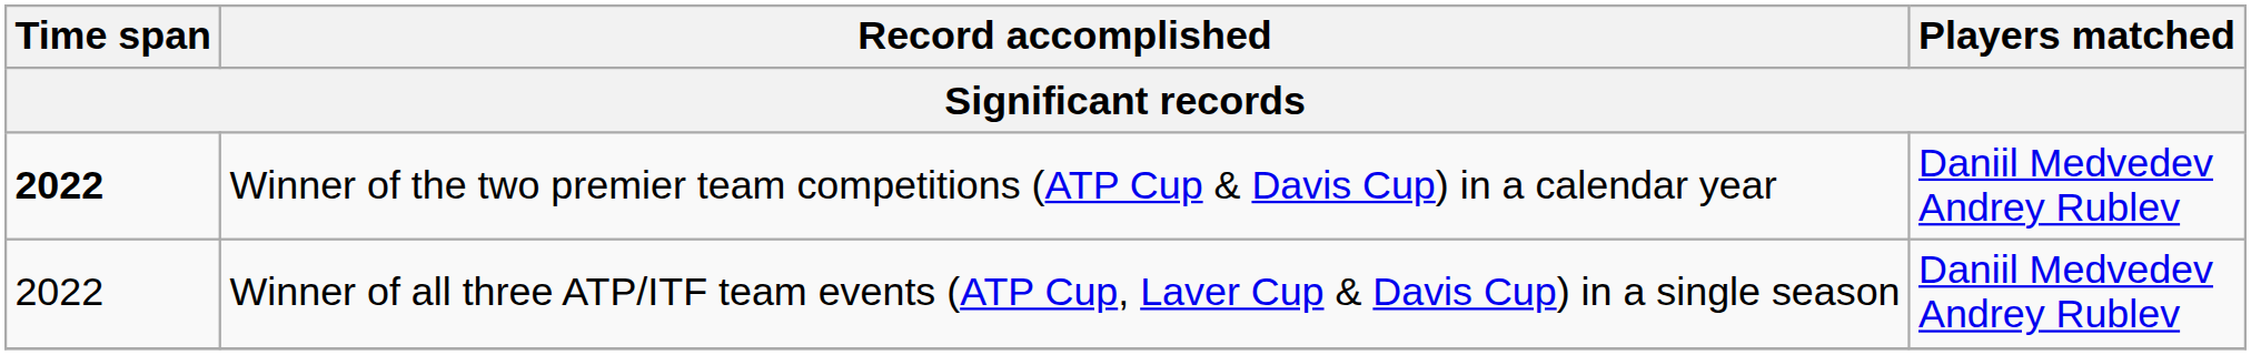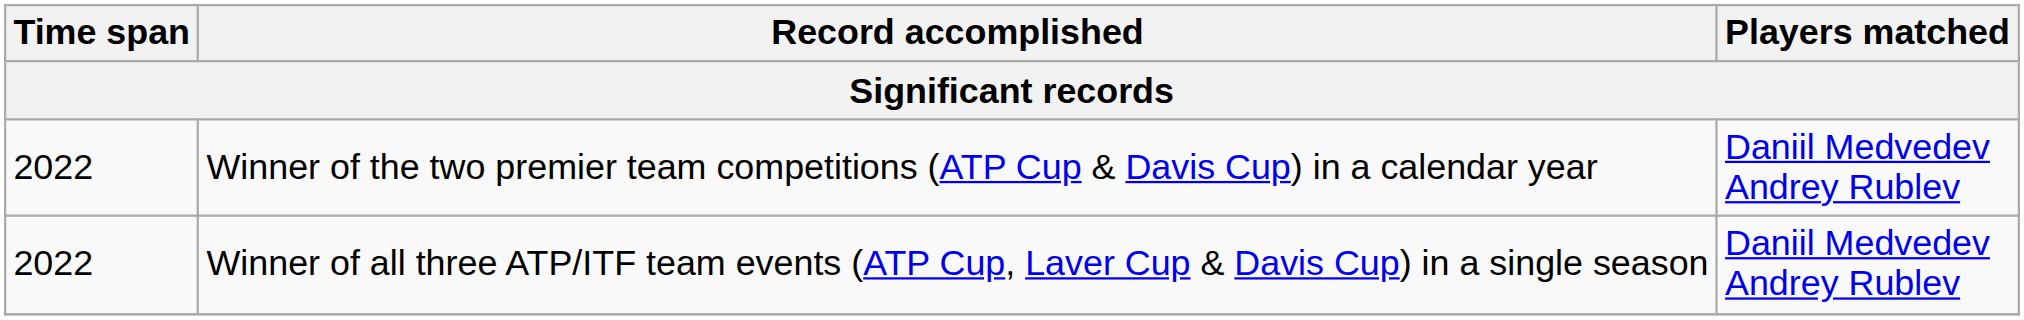row 3 | Time span: bold -> normal
